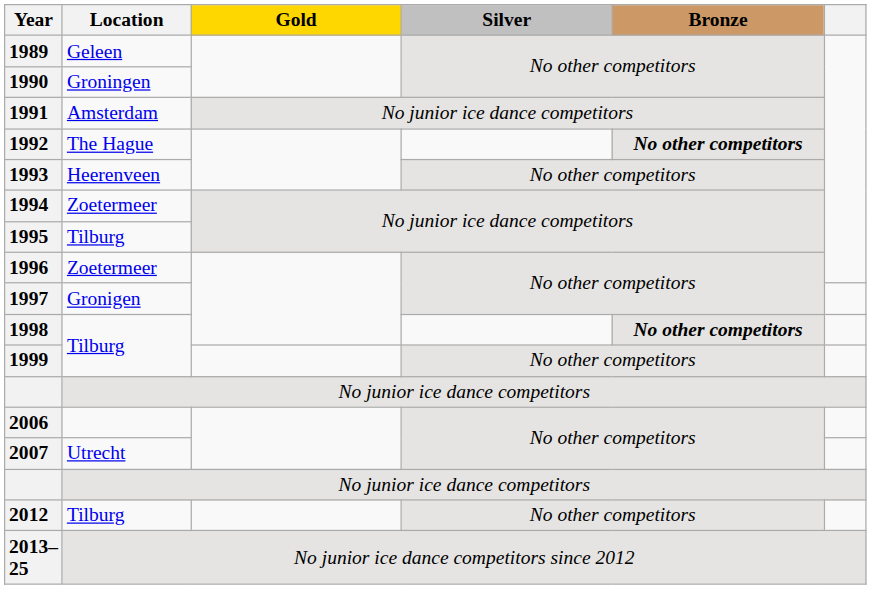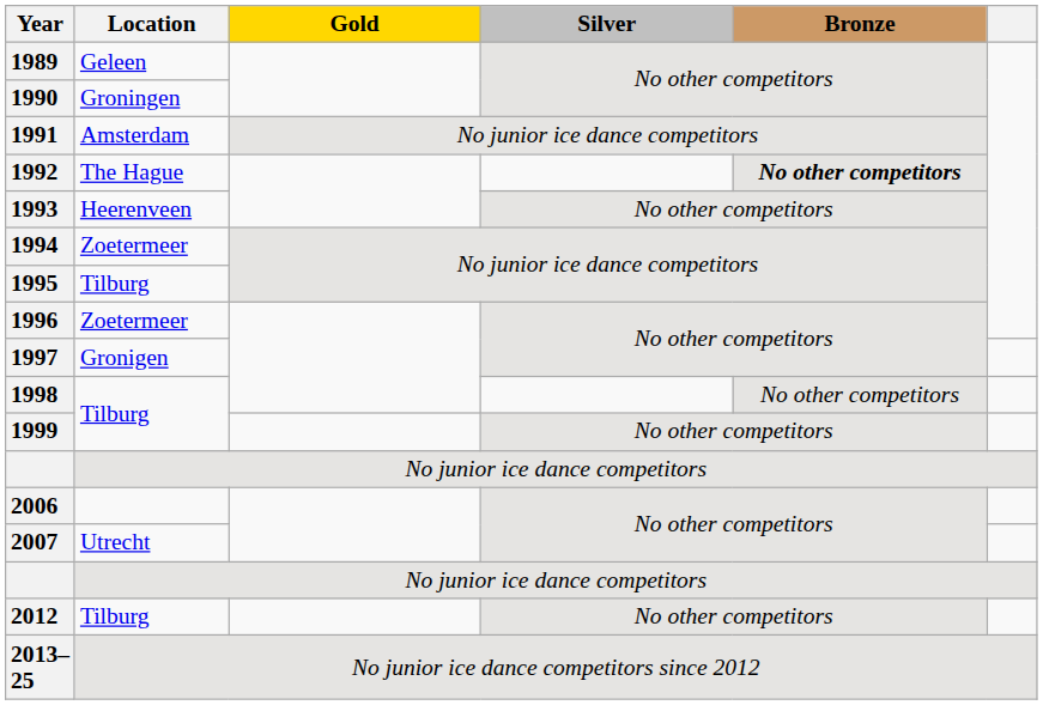1998 | Bronze: bold -> normal
